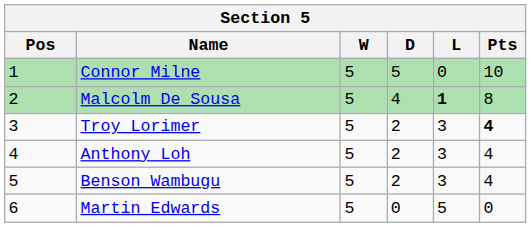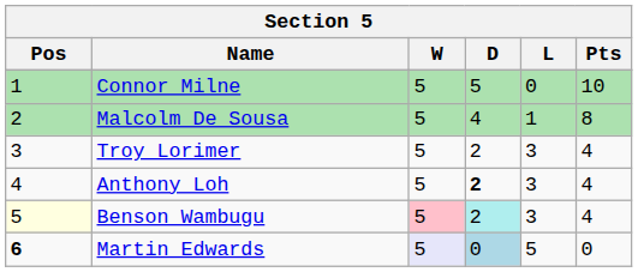Malcolm De Sousa | L: bold -> normal
Troy Lorimer | Pts: bold -> normal
Anthony Loh | D: normal -> bold
Benson Wambugu | Pos: no background -> lightyellow background
Benson Wambugu | W: no background -> pink background
Benson Wambugu | D: no background -> paleturquoise background
Martin Edwards | Pos: normal -> bold
Martin Edwards | W: no background -> lavender background
Martin Edwards | D: no background -> lightblue background
